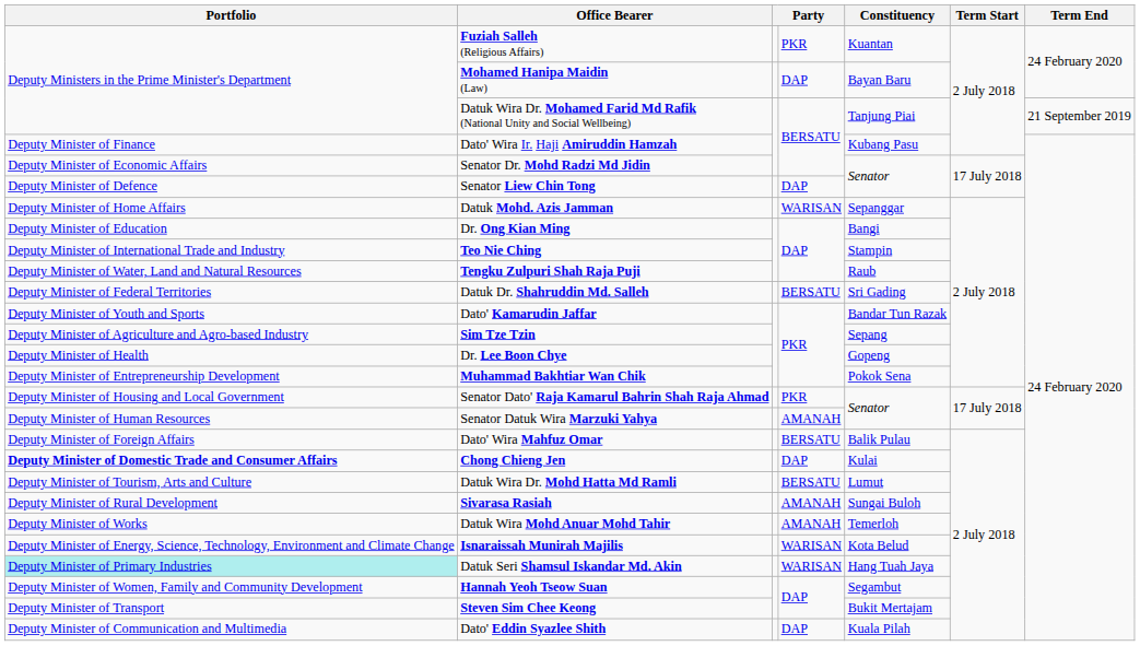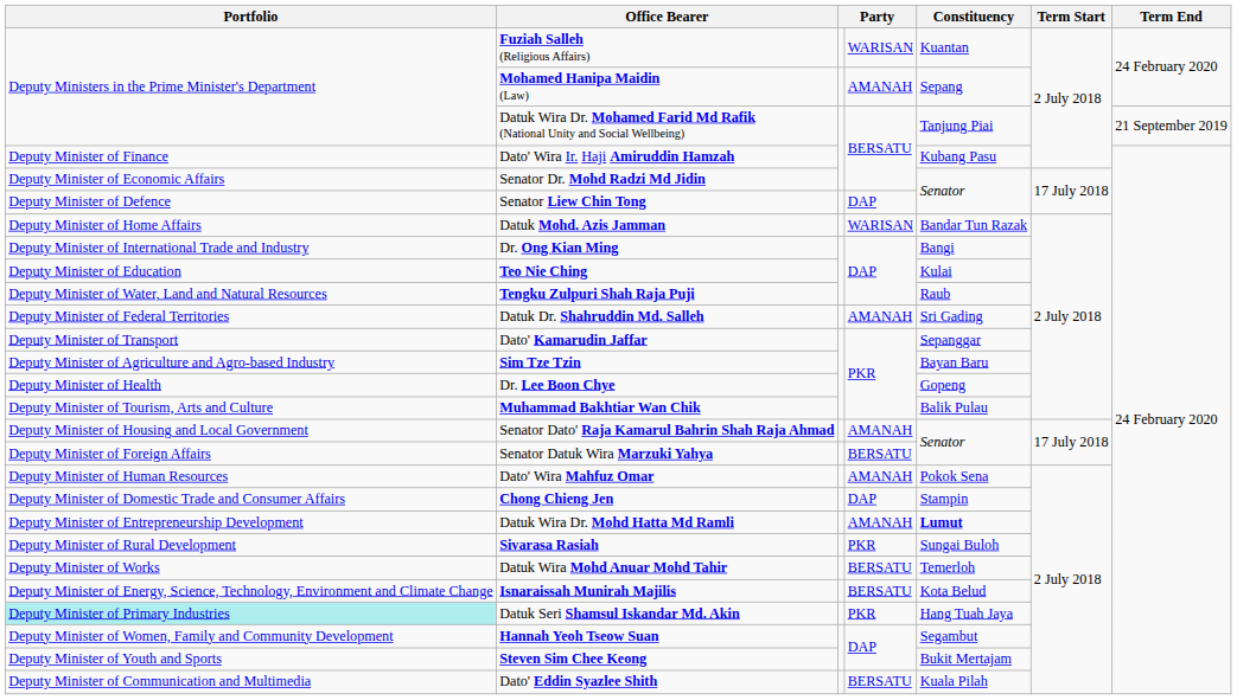Fuziah Salleh (Religious Affairs) | column 4: PKR -> WARISAN
Mohamed Hanipa Maidin (Law) | column 4: DAP -> AMANAH
Mohamed Hanipa Maidin (Law) | Constituency: Bayan Baru -> Sepang
Datuk Mohd. Azis Jamman | Constituency: Sepanggar -> Bandar Tun Razak
Dr. Ong Kian Ming | Portfolio: Deputy Minister of Education -> Deputy Minister of International Trade and Industry
Teo Nie Ching | Portfolio: Deputy Minister of International Trade and Industry -> Deputy Minister of Education
Teo Nie Ching | Constituency: Stampin -> Kulai
Datuk Dr. Shahruddin Md. Salleh | column 4: BERSATU -> AMANAH
Dato' Kamarudin Jaffar | Portfolio: Deputy Minister of Youth and Sports -> Deputy Minister of Transport
Dato' Kamarudin Jaffar | Constituency: Bandar Tun Razak -> Sepanggar
Sim Tze Tzin | Constituency: Sepang -> Bayan Baru
Muhammad Bakhtiar Wan Chik | Portfolio: Deputy Minister of Entrepreneurship Development -> Deputy Minister of Tourism, Arts and Culture
Muhammad Bakhtiar Wan Chik | Constituency: Pokok Sena -> Balik Pulau
Senator Dato' Raja Kamarul Bahrin Shah Raja Ahmad | column 4: PKR -> AMANAH
Senator Datuk Wira Marzuki Yahya | Portfolio: Deputy Minister of Human Resources -> Deputy Minister of Foreign Affairs
Senator Datuk Wira Marzuki Yahya | column 4: AMANAH -> BERSATU
Dato' Wira Mahfuz Omar | Portfolio: Deputy Minister of Foreign Affairs -> Deputy Minister of Human Resources
Dato' Wira Mahfuz Omar | column 4: BERSATU -> AMANAH
Dato' Wira Mahfuz Omar | Constituency: Balik Pulau -> Pokok Sena
Chong Chieng Jen | Portfolio: bold -> normal
Chong Chieng Jen | Constituency: Kulai -> Stampin
Datuk Wira Dr. Mohd Hatta Md Ramli | Portfolio: Deputy Minister of Tourism, Arts and Culture -> Deputy Minister of Entrepreneurship Development
Datuk Wira Dr. Mohd Hatta Md Ramli | column 4: BERSATU -> AMANAH
Datuk Wira Dr. Mohd Hatta Md Ramli | Constituency: normal -> bold
Sivarasa Rasiah | column 4: AMANAH -> PKR
Datuk Wira Mohd Anuar Mohd Tahir | column 4: AMANAH -> BERSATU
Isnaraissah Munirah Majilis | column 4: WARISAN -> BERSATU
Datuk Seri Shamsul Iskandar Md. Akin | column 4: WARISAN -> PKR
Steven Sim Chee Keong | Portfolio: Deputy Minister of Transport -> Deputy Minister of Youth and Sports
Dato' Eddin Syazlee Shith | column 4: DAP -> BERSATU
